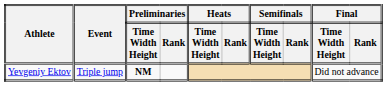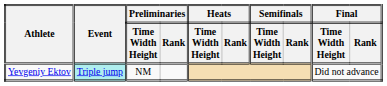Yevgeniy Ektov | Event: no background -> paleturquoise background
Yevgeniy Ektov | Preliminaries / Time Width Height: bold -> normal
